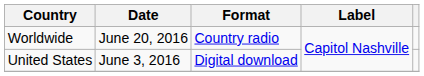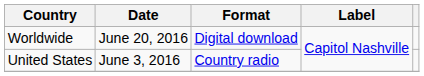Worldwide | Format: Country radio -> Digital download
United States | Format: Digital download -> Country radio
